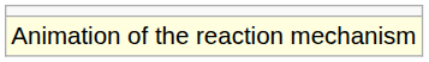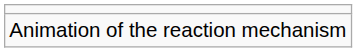row 2 | column 1: lightyellow background -> no background
